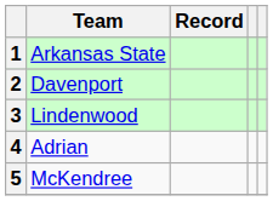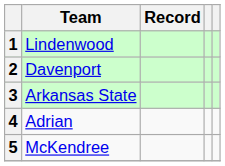1 | Team: Arkansas State -> Lindenwood
3 | Team: Lindenwood -> Arkansas State
